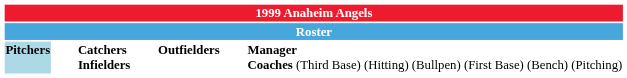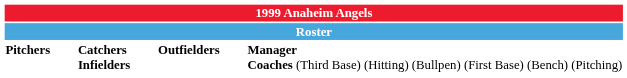Pitchers | column 1: lightblue background -> no background
